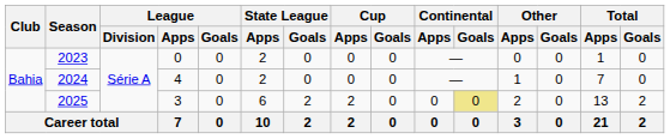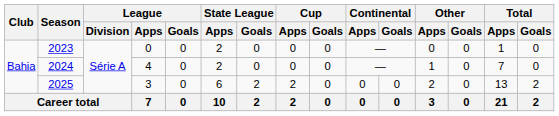2025 | Continental / Goals: khaki background -> no background
